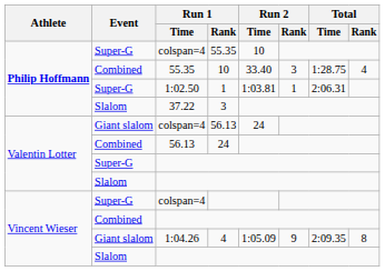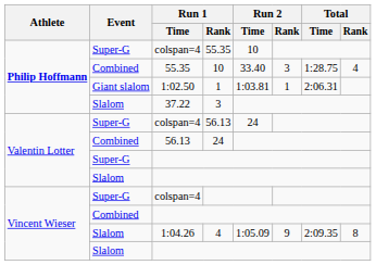row 5 | Event: Super-G -> Giant slalom
row 7 | Event: Giant slalom -> Super-G
row 13 | Event: Giant slalom -> Slalom
